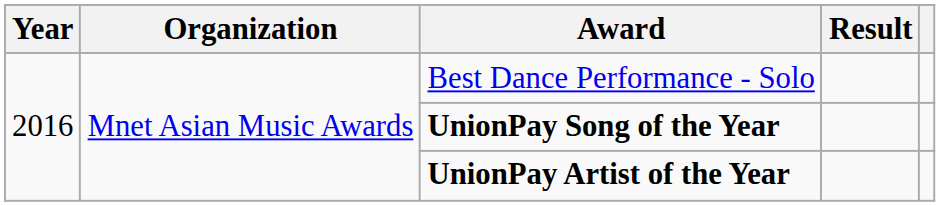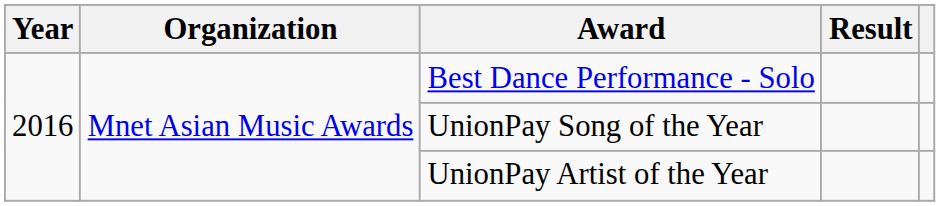UnionPay Song of the Year | Award: bold -> normal
UnionPay Artist of the Year | Award: bold -> normal
